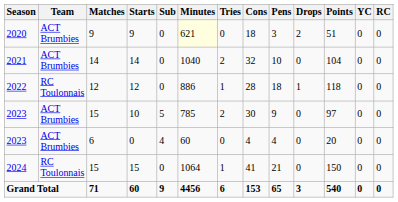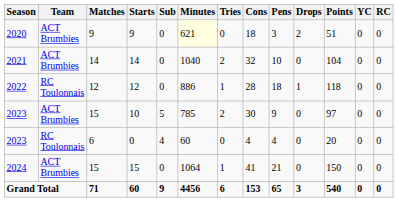row 6 | Team: ACT Brumbies -> RC Toulonnais
row 7 | Team: RC Toulonnais -> ACT Brumbies
